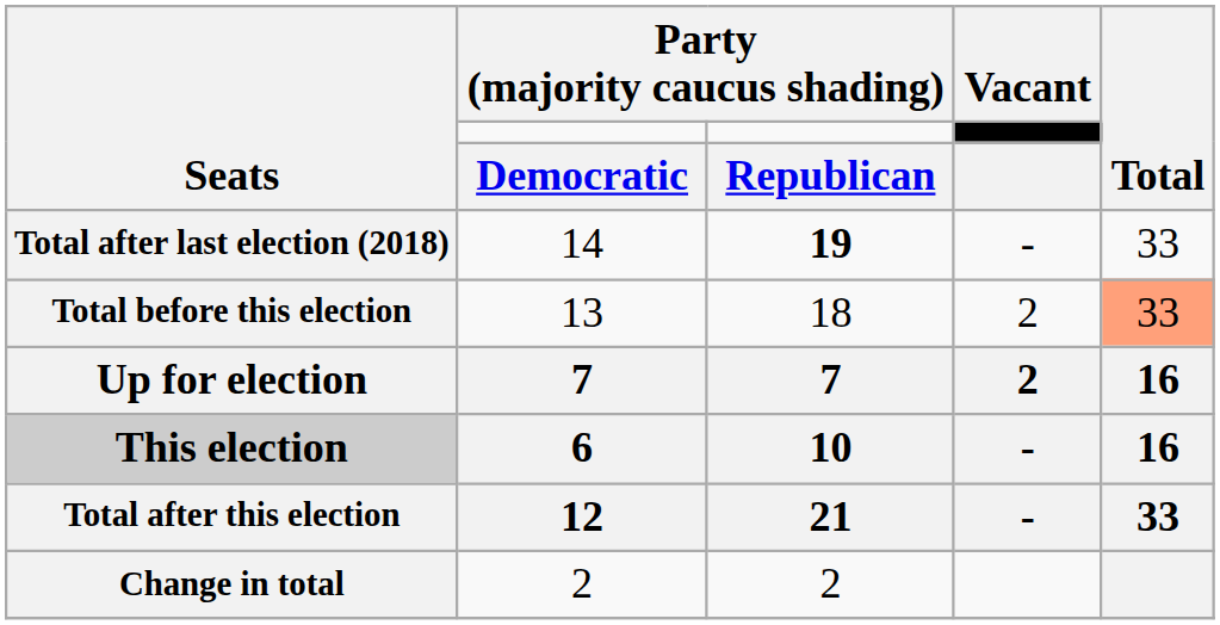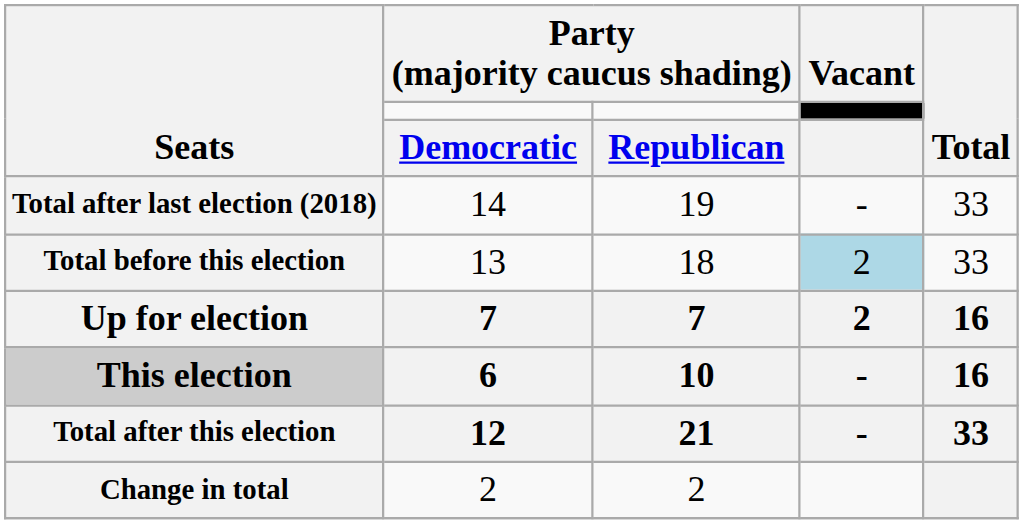row 4 | column 3: bold -> normal
row 5 | Vacant: no background -> lightblue background
row 5 | Total: lightsalmon background -> no background
